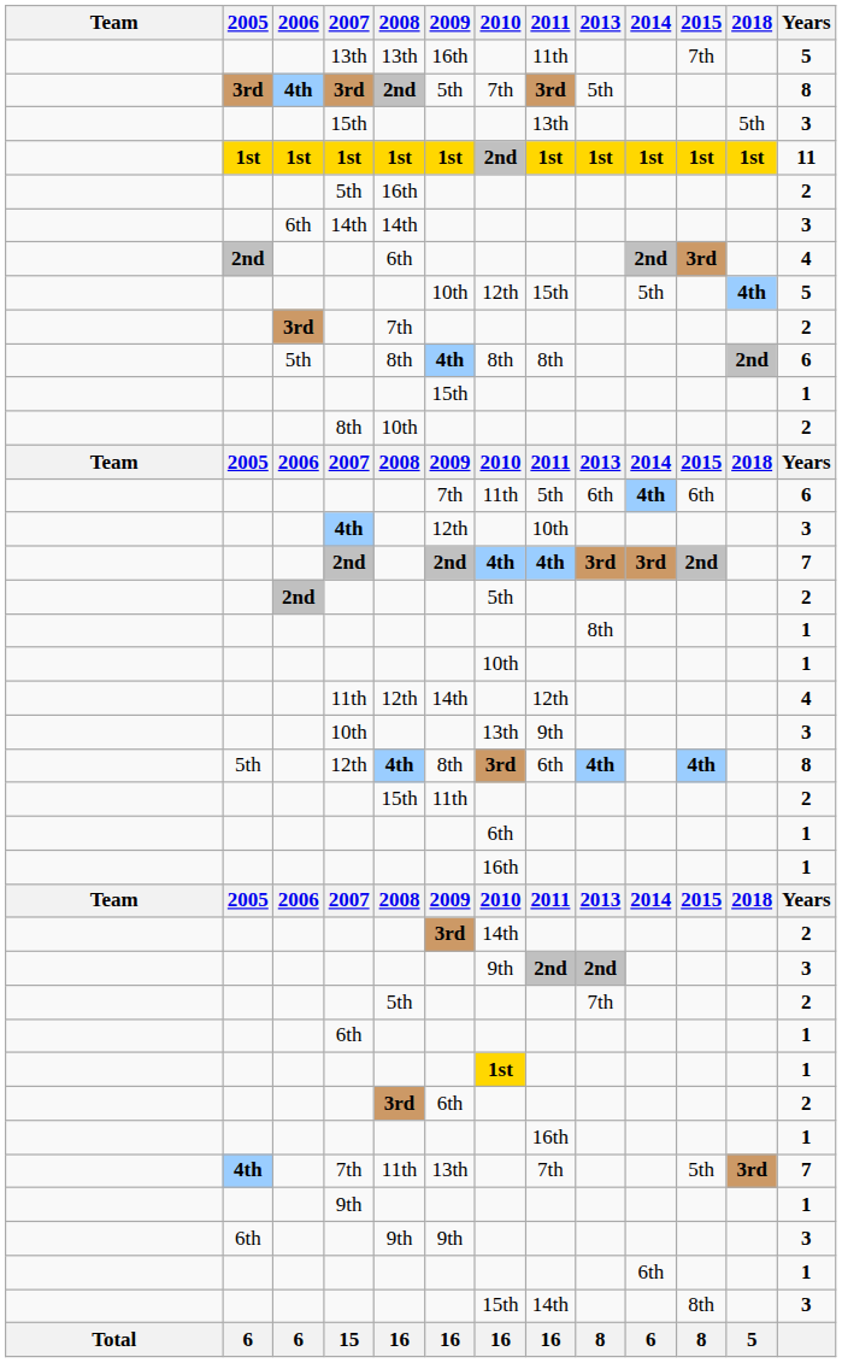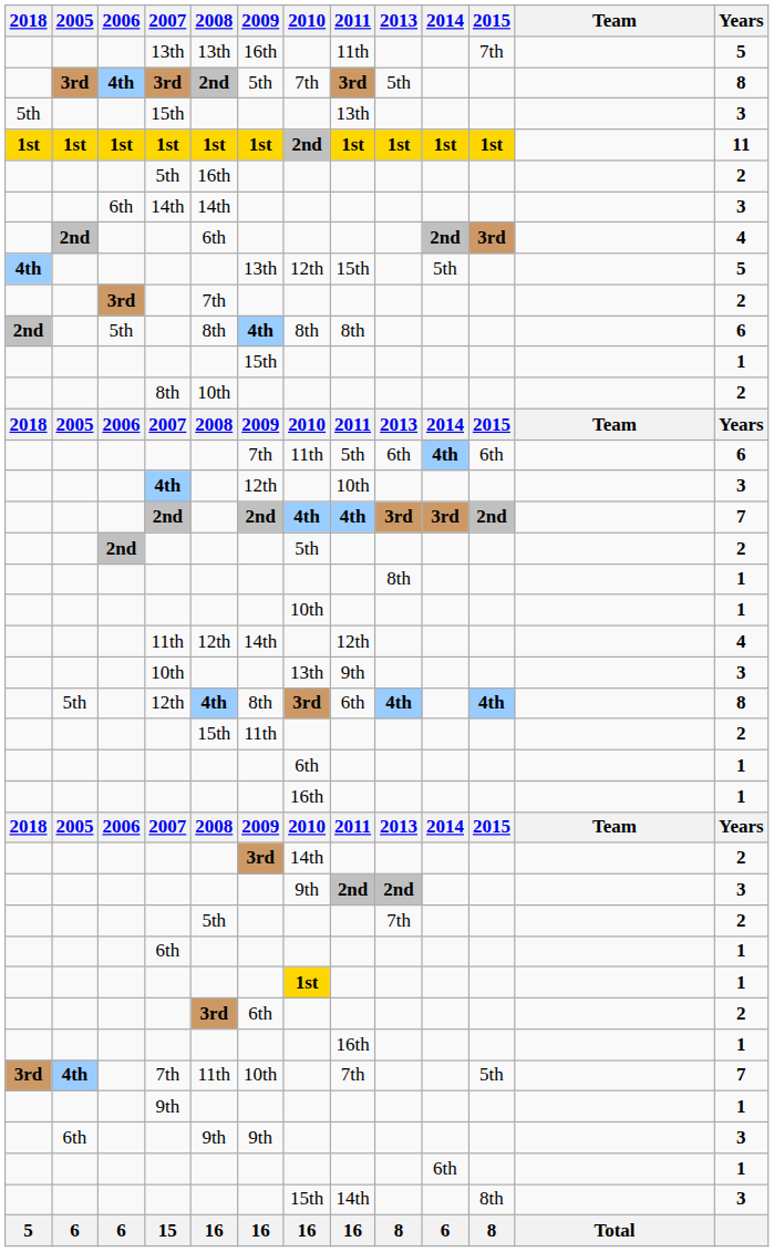columns swapped: Team <-> 2018
row 9 | 2009: 10th -> 13th
row 35 | 2009: 13th -> 10th
